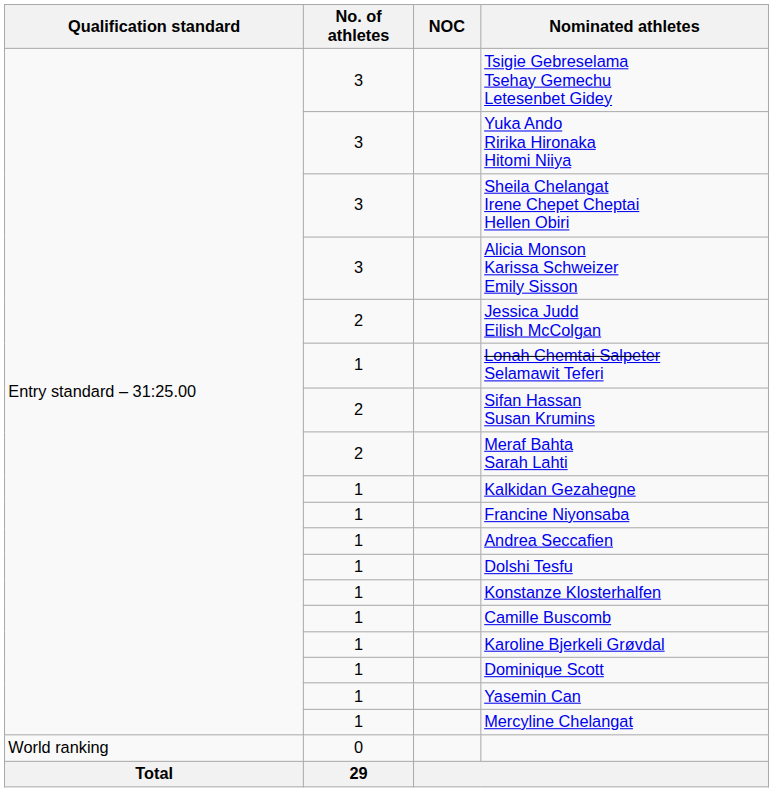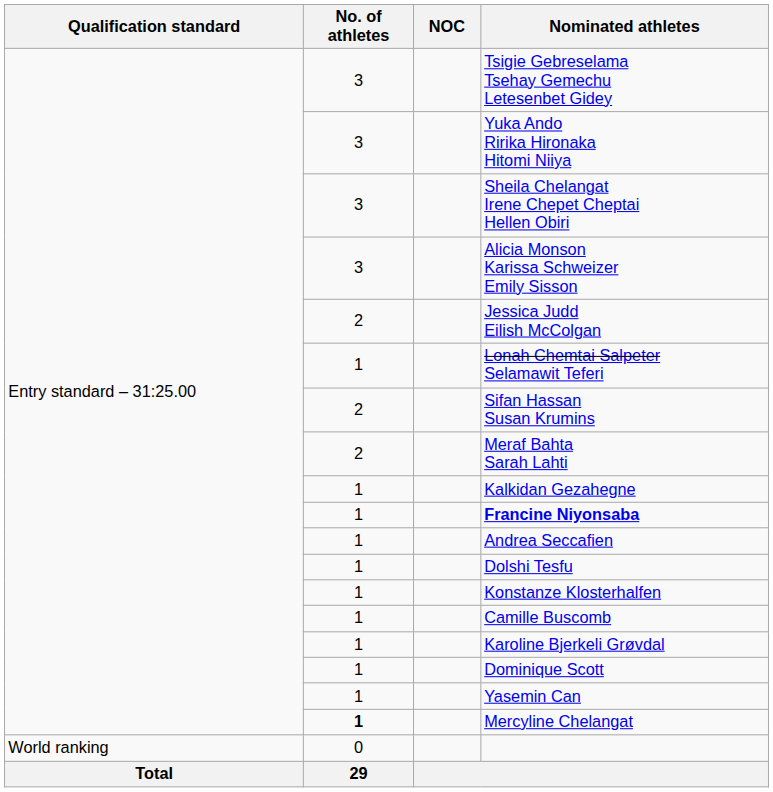Francine Niyonsaba | Nominated athletes: normal -> bold
Mercyline Chelangat | No. of athletes: normal -> bold
